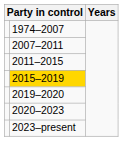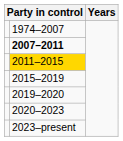2007–2011 | column 2: normal -> bold
2011–2015 | column 2: no background -> gold background
2015–2019 | column 2: gold background -> no background
